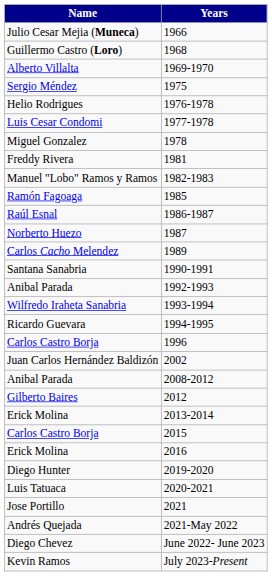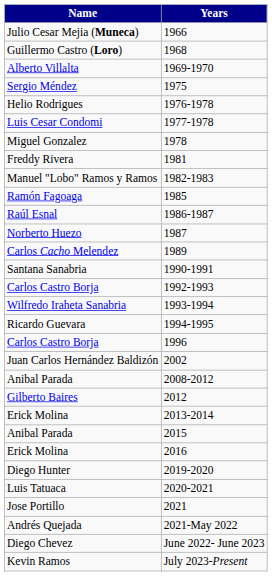row 16 | Name: Anibal Parada -> Carlos Castro Borja
row 24 | Name: Carlos Castro Borja -> Anibal Parada
